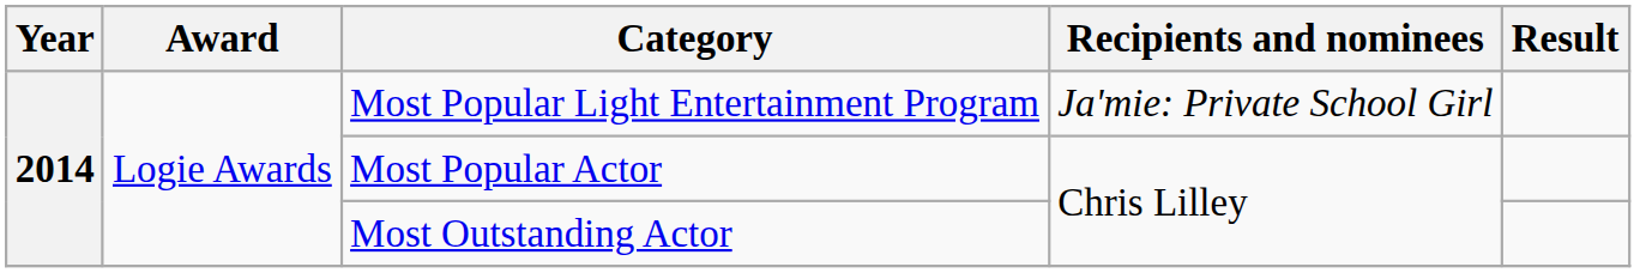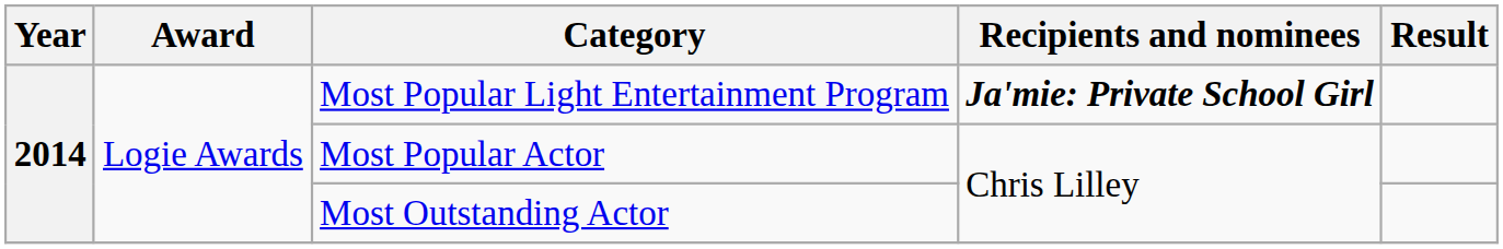Most Popular Light Entertainment Program | Recipients and nominees: normal -> bold
